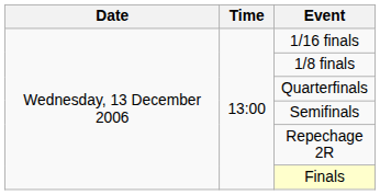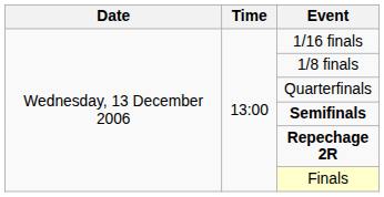Semifinals | Event: normal -> bold
Repechage 2R | Event: normal -> bold
